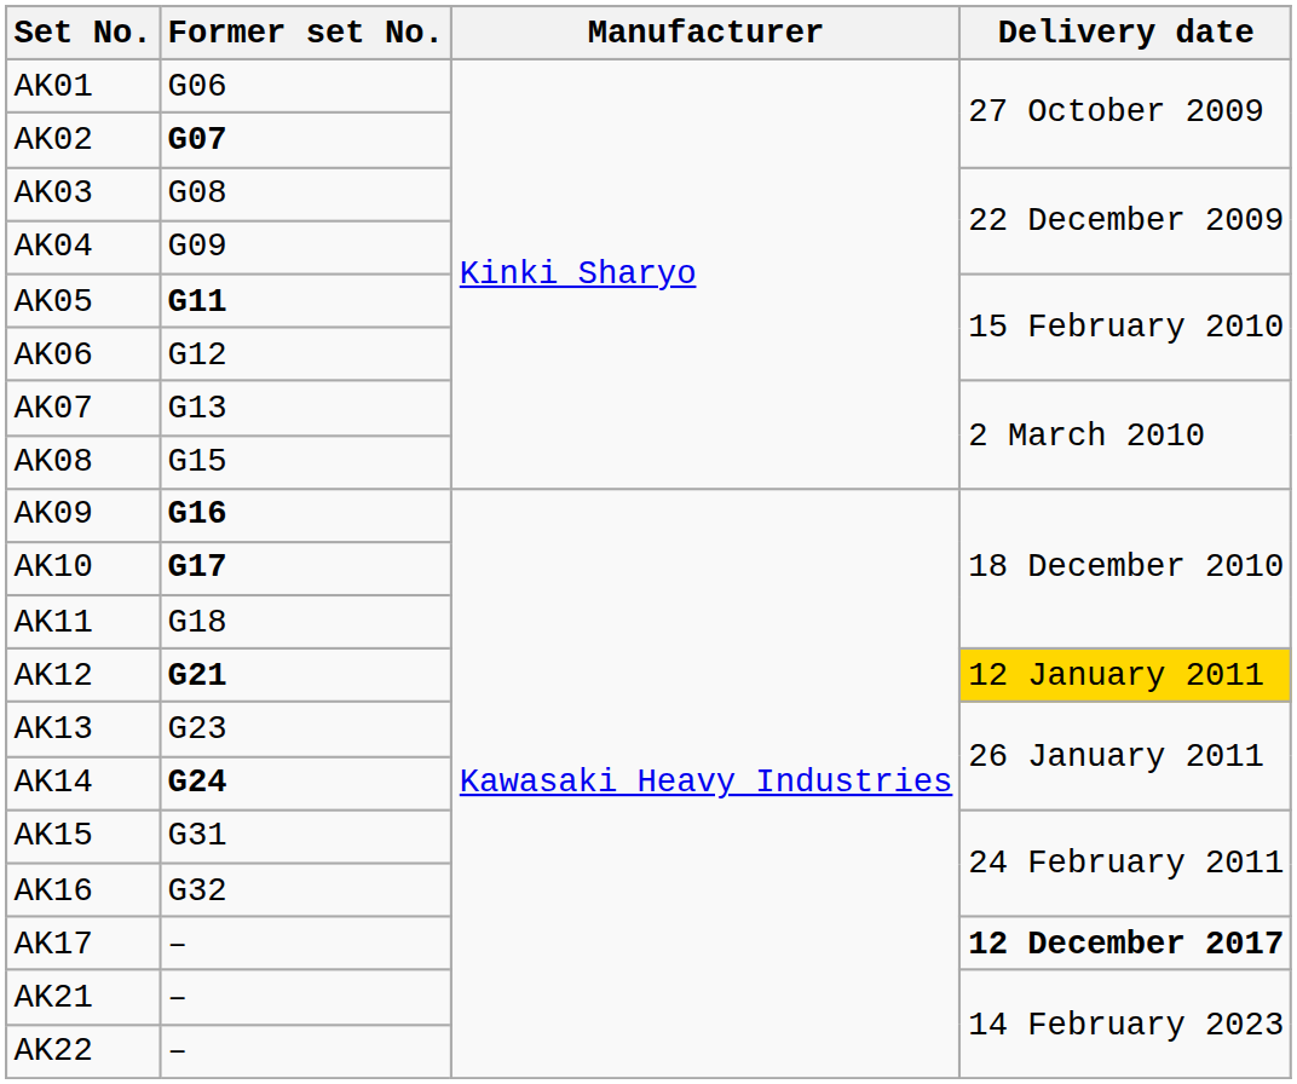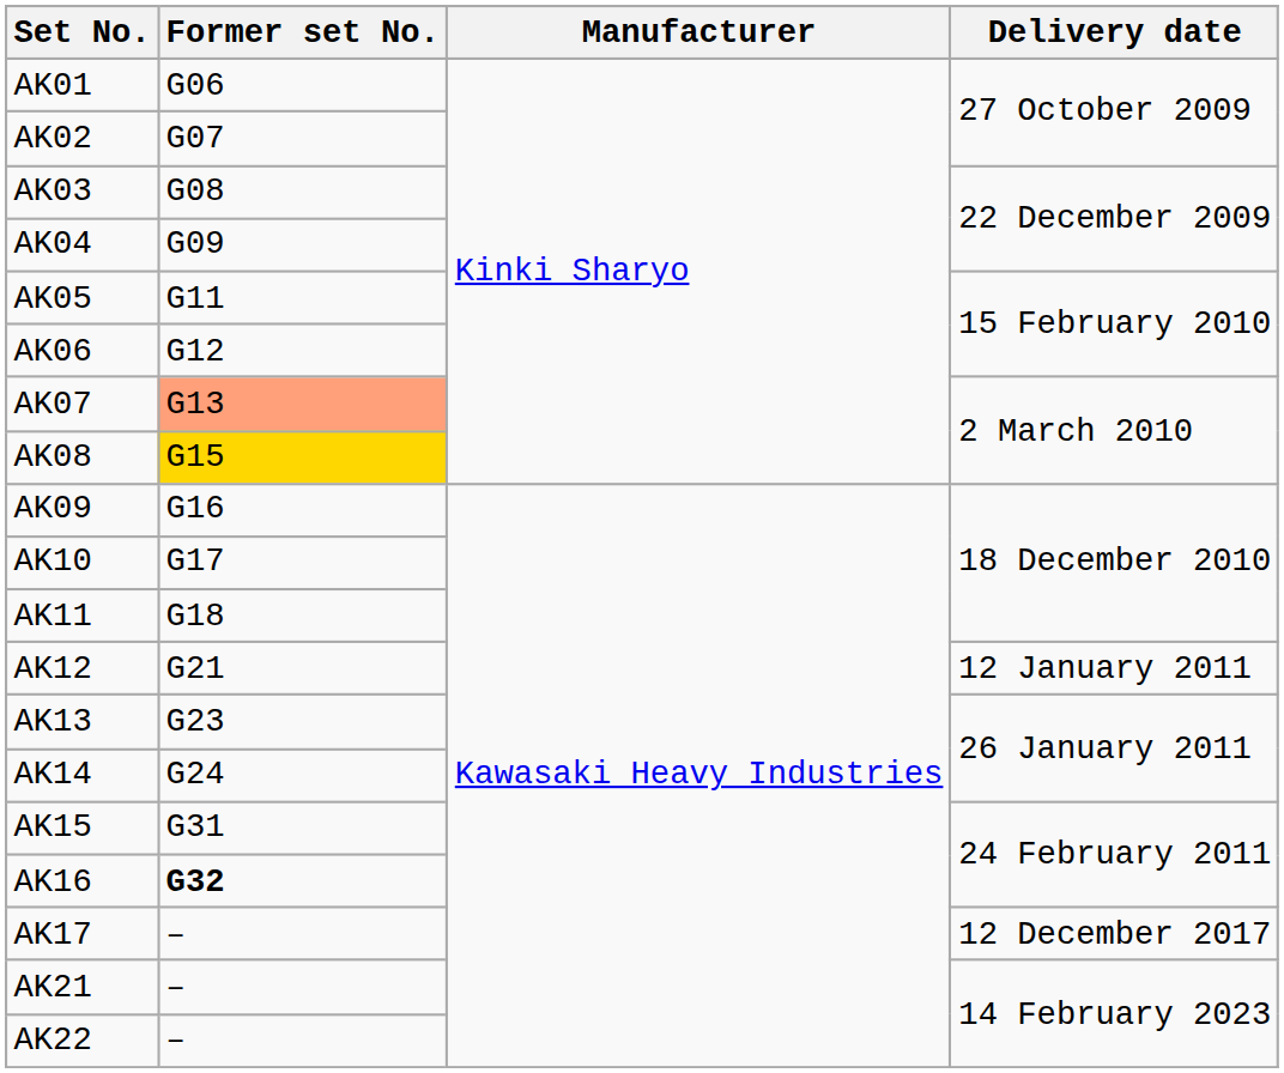AK02 | Former set No.: bold -> normal
AK05 | Former set No.: bold -> normal
AK07 | Former set No.: no background -> lightsalmon background
AK08 | Former set No.: no background -> gold background
AK09 | Former set No.: bold -> normal
AK10 | Former set No.: bold -> normal
AK12 | Former set No.: bold -> normal
AK12 | Delivery date: gold background -> no background
AK14 | Former set No.: bold -> normal
AK16 | Former set No.: normal -> bold
AK17 | Delivery date: bold -> normal
